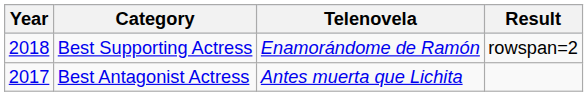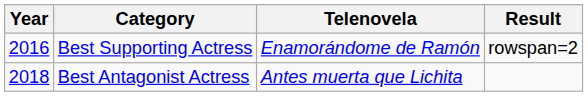Best Supporting Actress | Year: 2018 -> 2016
Best Antagonist Actress | Year: 2017 -> 2018
